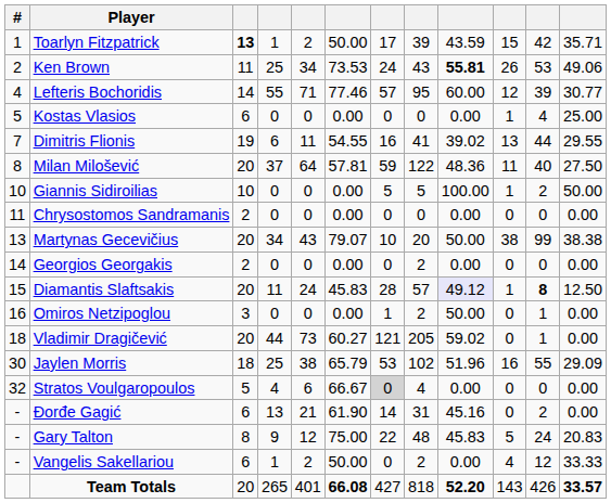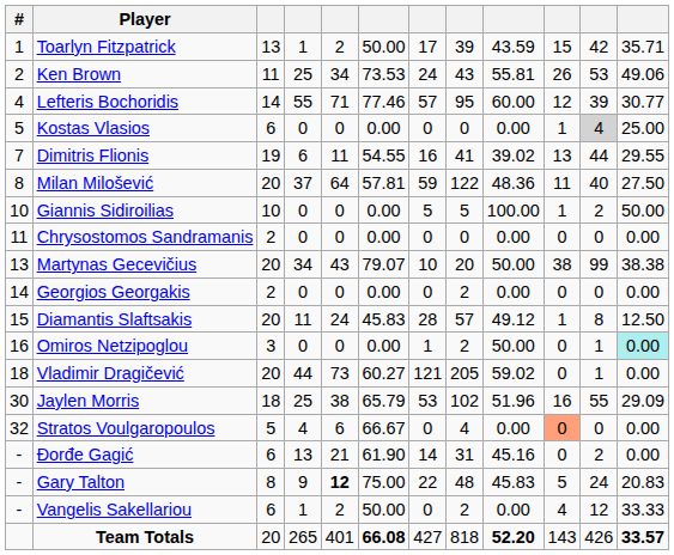Toarlyn Fitzpatrick | column 3: bold -> normal
Ken Brown | column 9: bold -> normal
Kostas Vlasios | column 11: no background -> lightgrey background
Diamantis Slaftsakis | column 9: lavender background -> no background
Diamantis Slaftsakis | column 11: bold -> normal
Omiros Netzipoglou | column 12: no background -> paleturquoise background
Stratos Voulgaropoulos | column 7: lightgrey background -> no background
Stratos Voulgaropoulos | column 10: no background -> lightsalmon background
Gary Talton | column 5: normal -> bold
